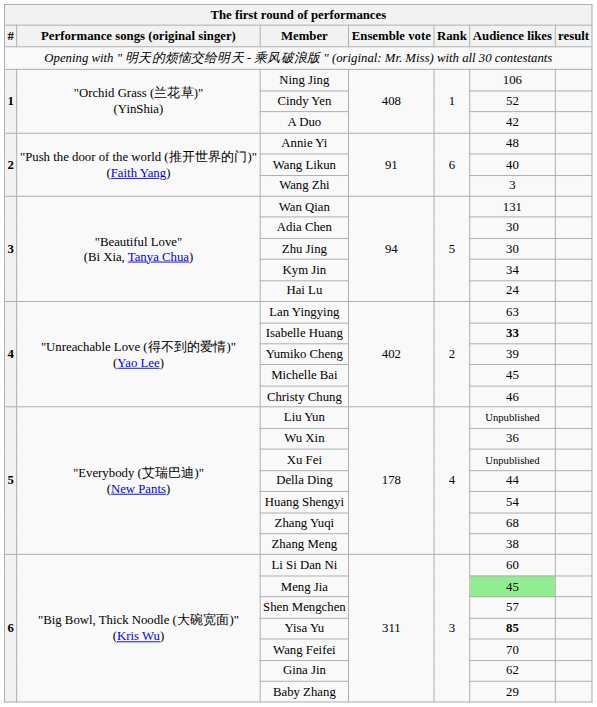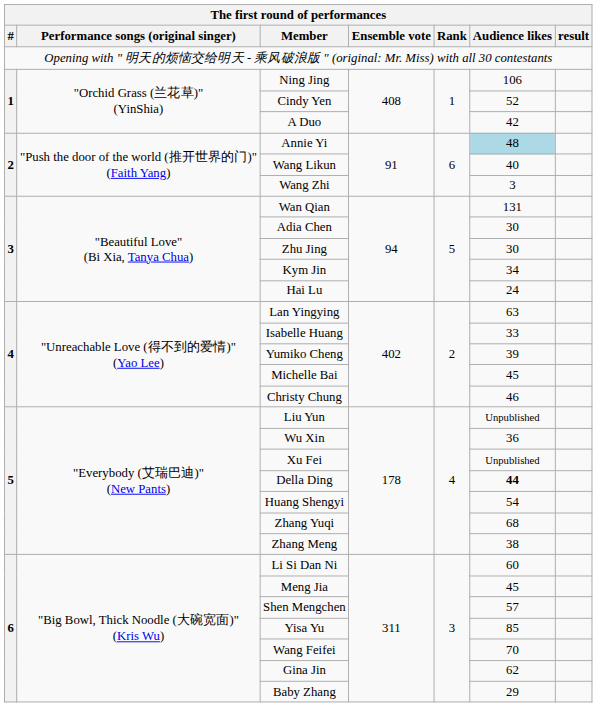Annie Yi | Audience likes: no background -> lightblue background
Isabelle Huang | Audience likes: bold -> normal
Della Ding | Audience likes: normal -> bold
Meng Jia | Audience likes: lightgreen background -> no background
Yisa Yu | Audience likes: bold -> normal
